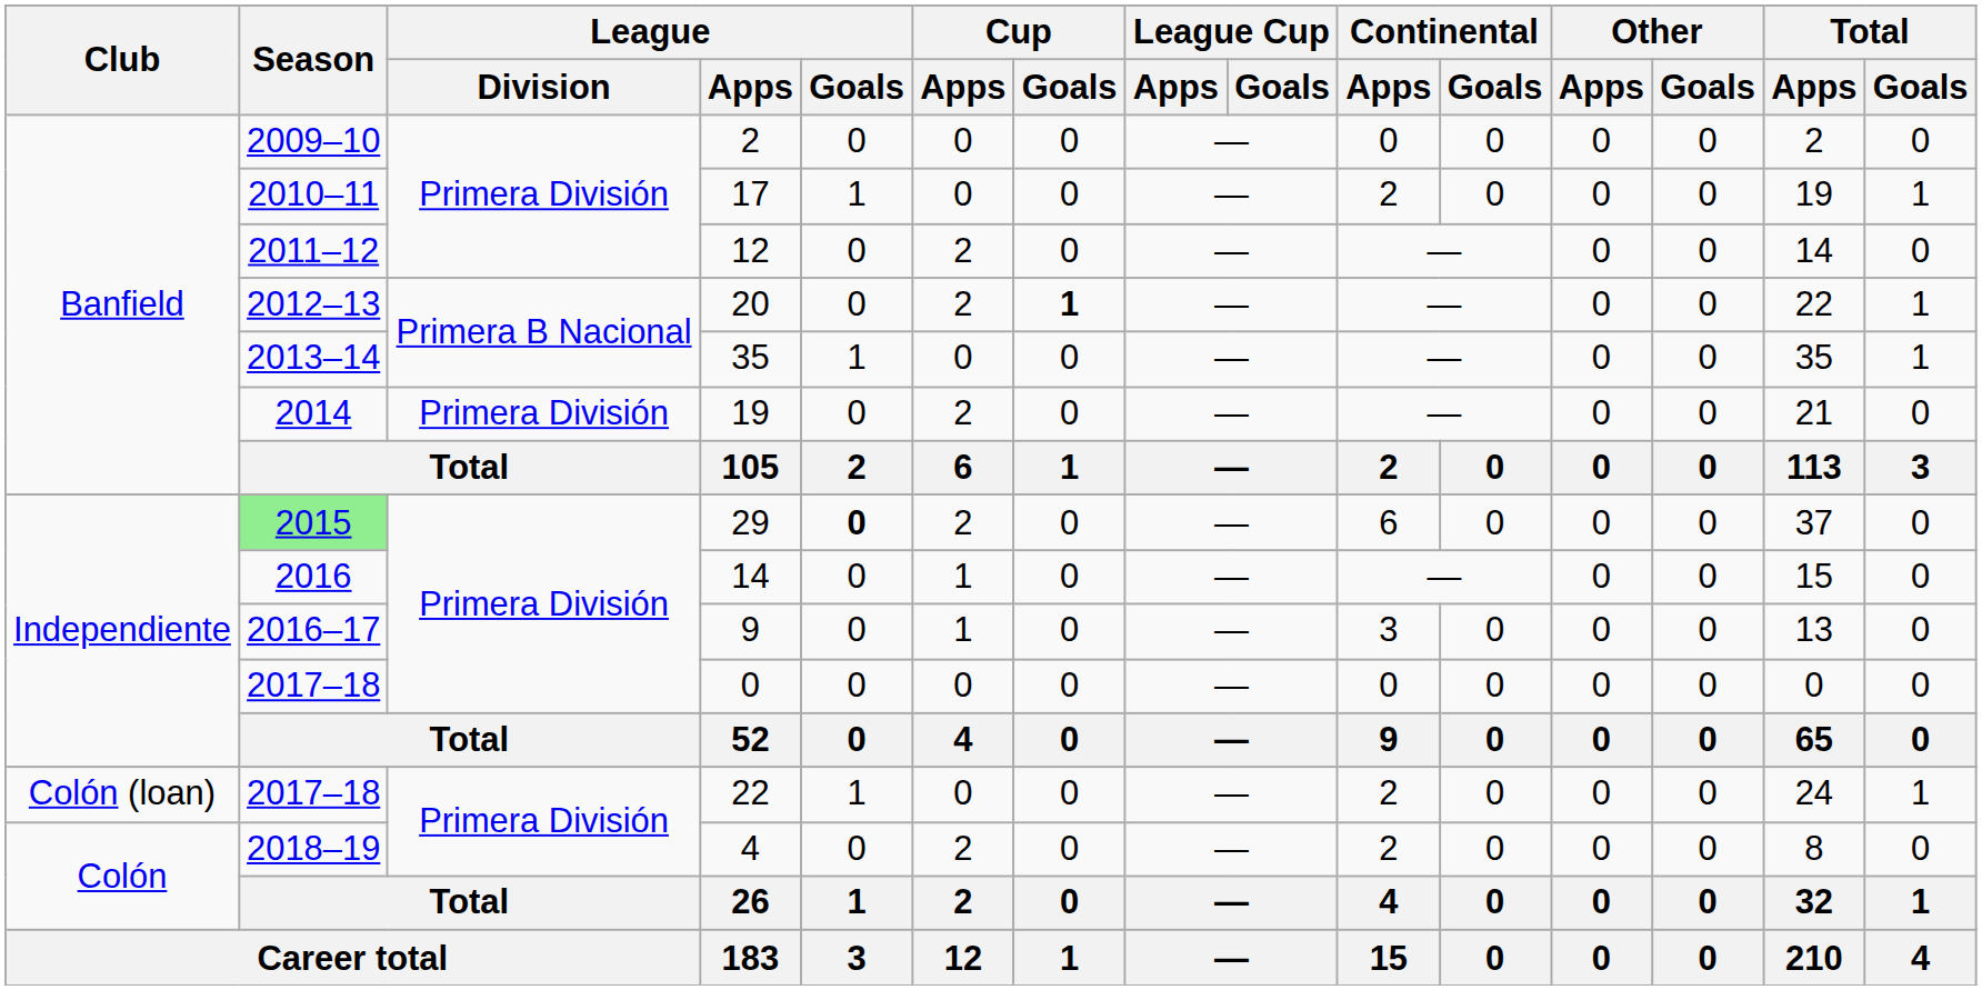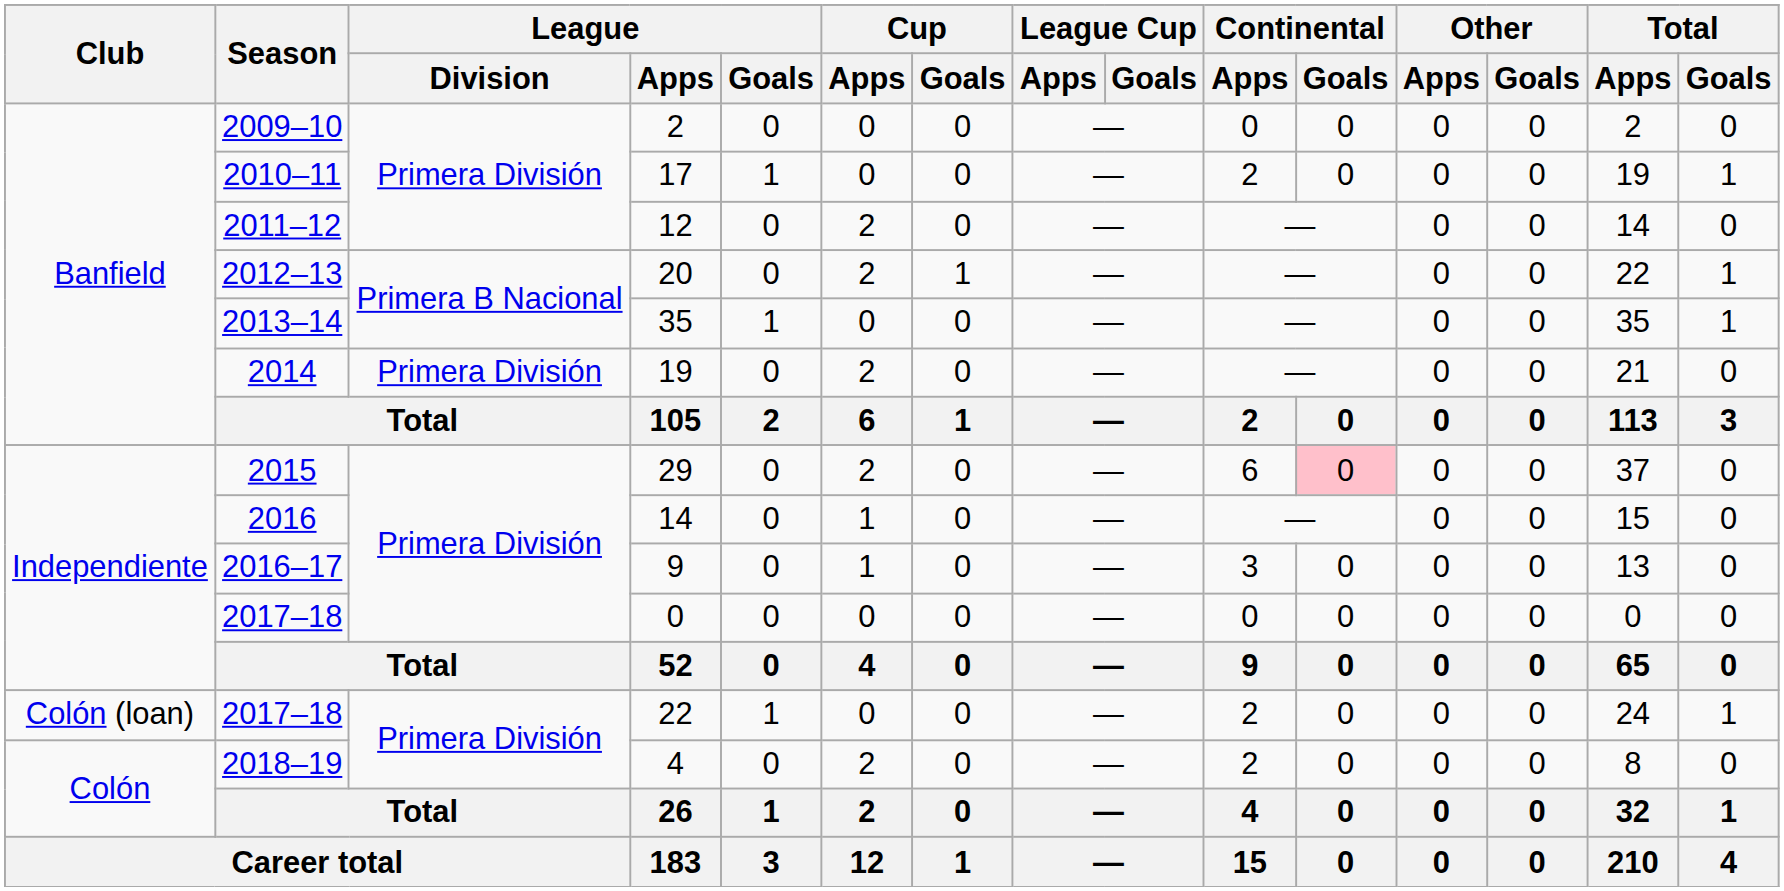20 | Cup / Goals: bold -> normal
29 | Season: lightgreen background -> no background
29 | League / Goals: bold -> normal
29 | Continental / Goals: no background -> pink background
